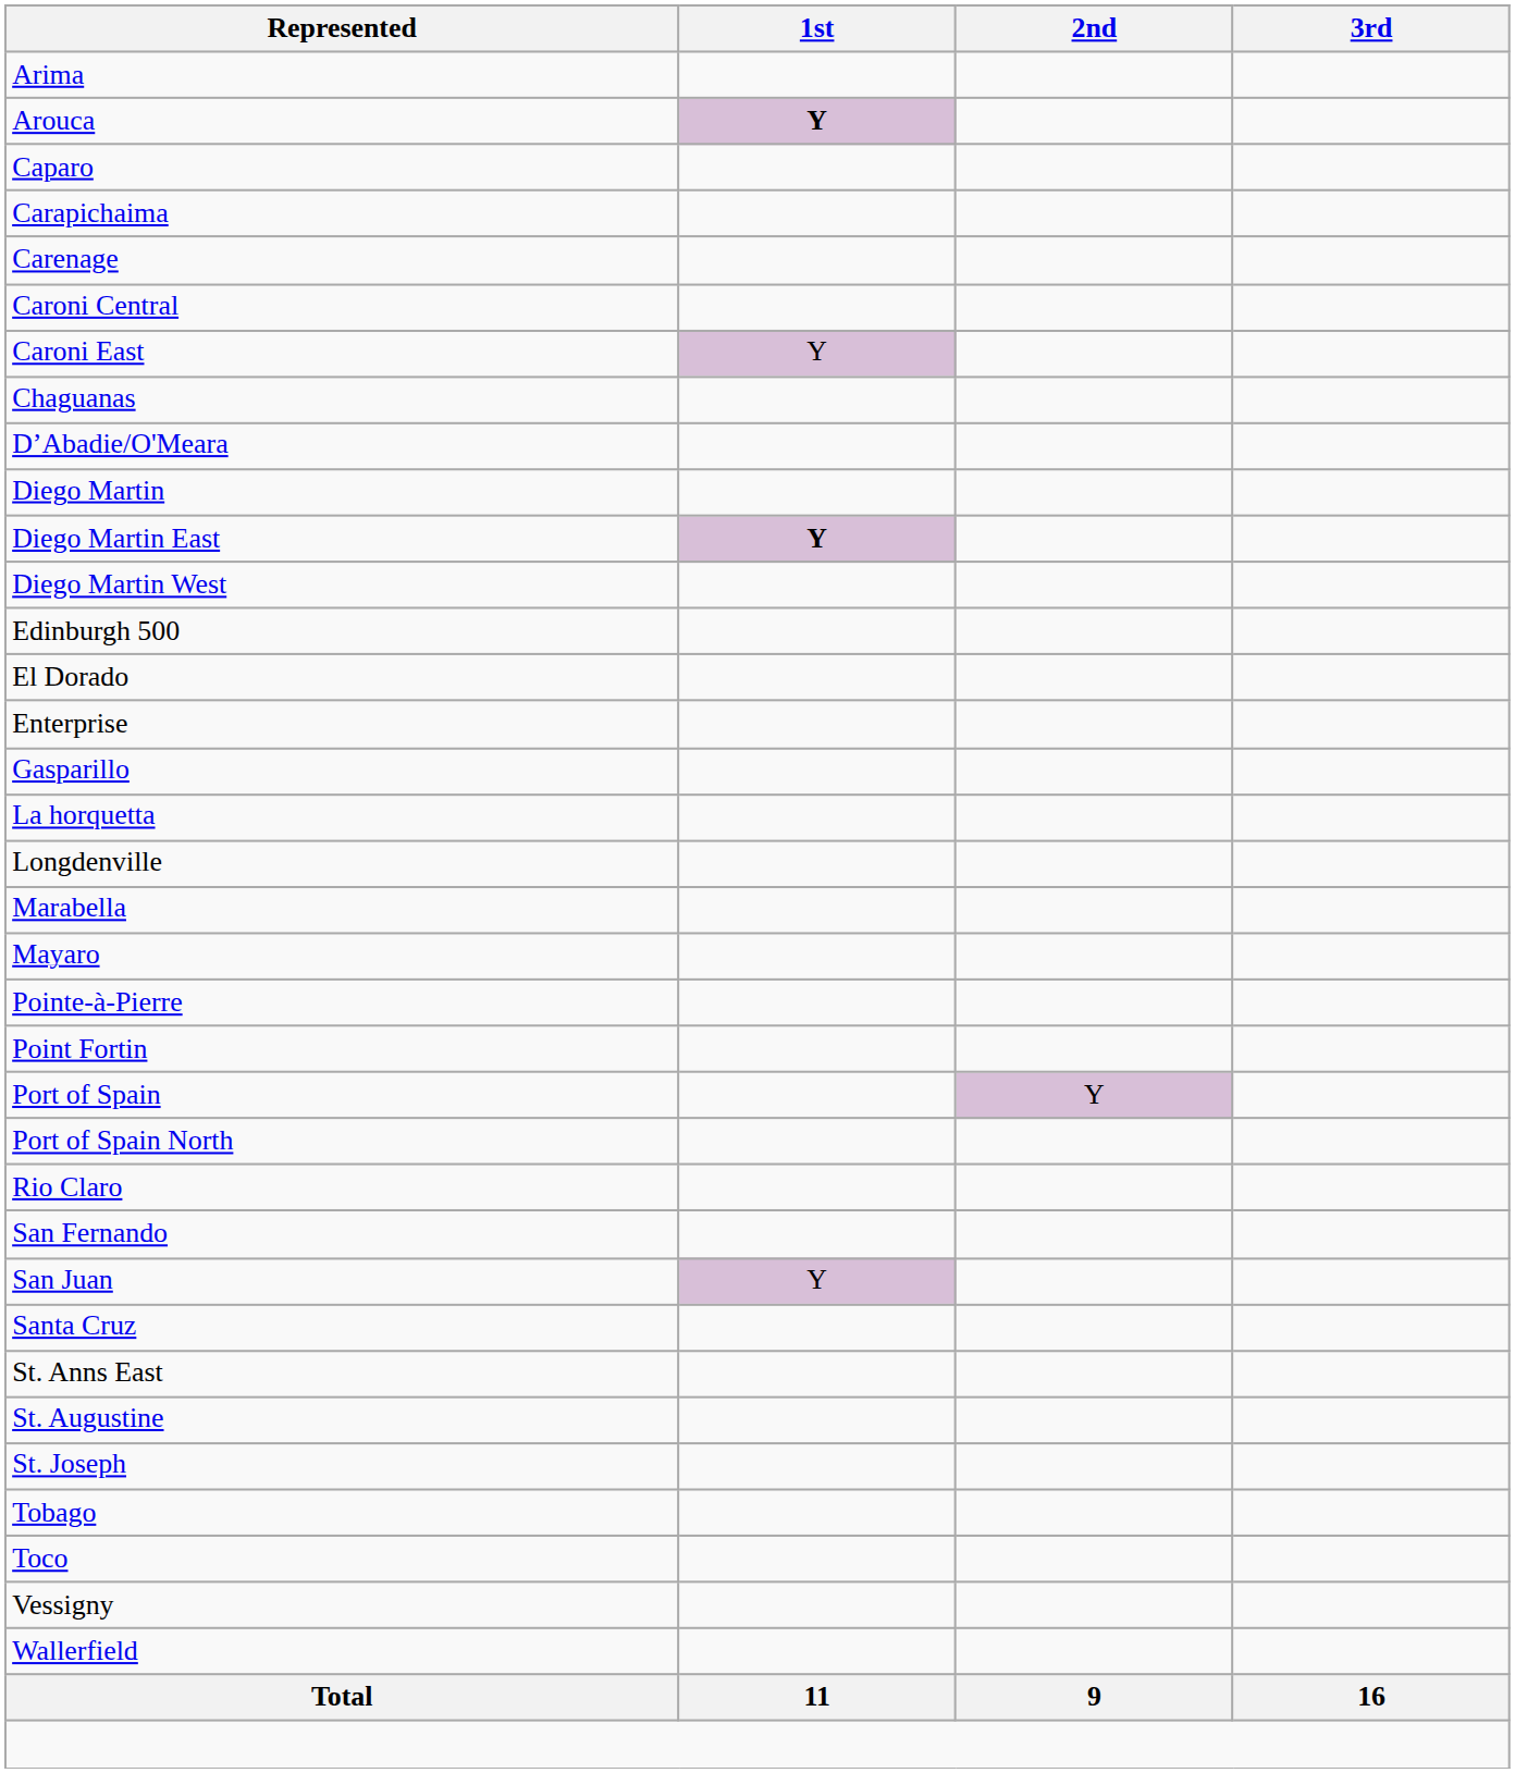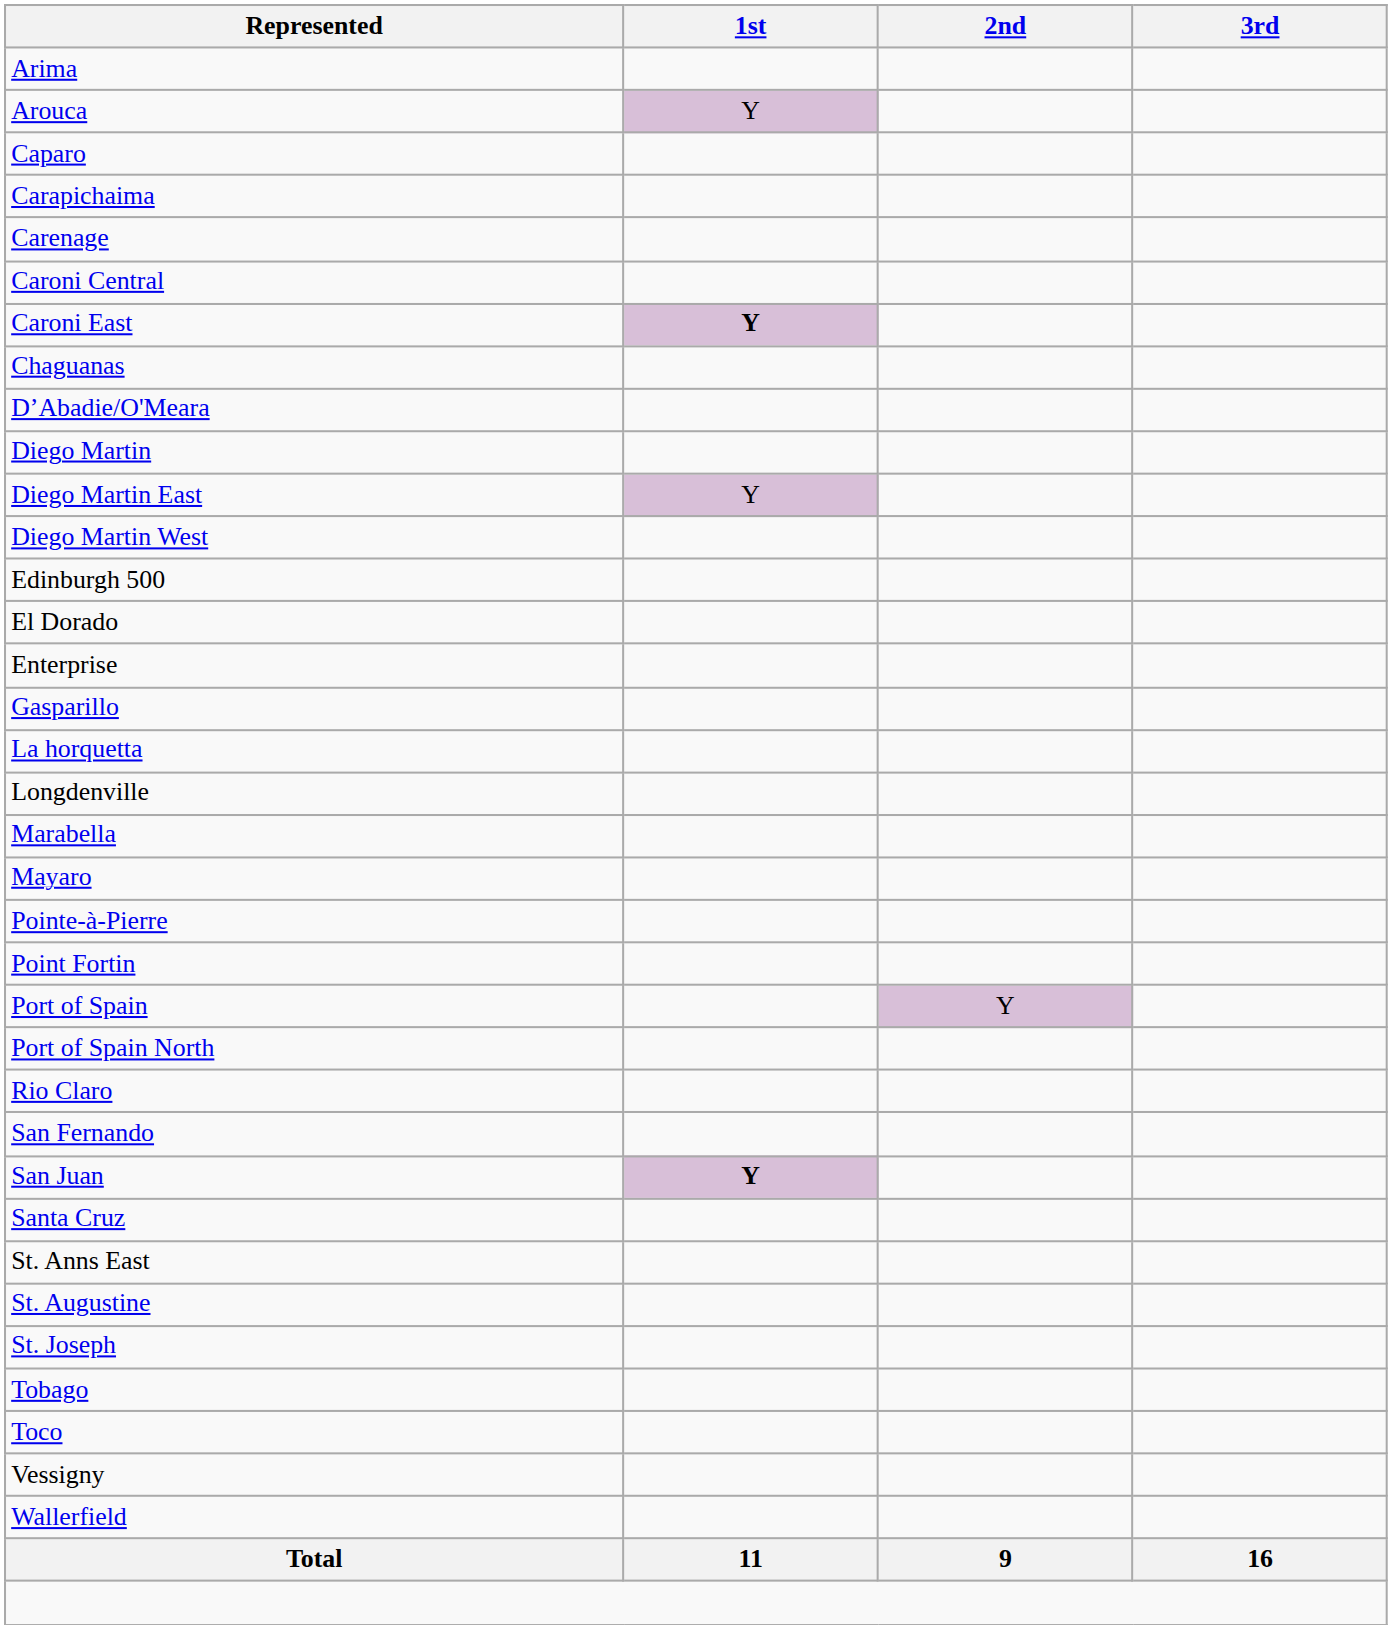Arouca | 1st: bold -> normal
Caroni East | 1st: normal -> bold
Diego Martin East | 1st: bold -> normal
San Juan | 1st: normal -> bold
